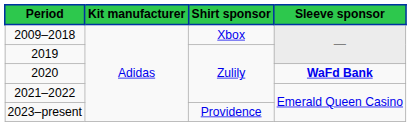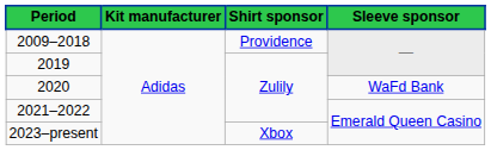2009–2018 | Shirt sponsor: Xbox -> Providence
2020 | Sleeve sponsor: bold -> normal
2023–present | Shirt sponsor: Providence -> Xbox
